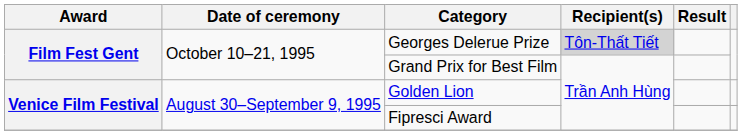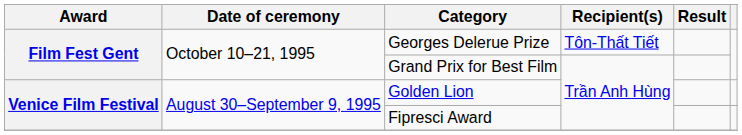Georges Delerue Prize | Recipient(s): lightgrey background -> no background
